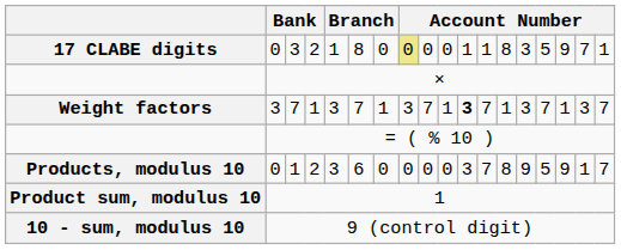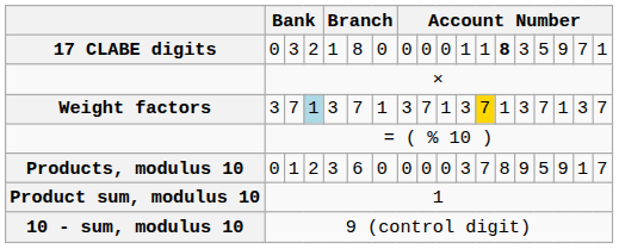17 CLABE digits | column 8: khaki background -> no background
17 CLABE digits | column 13: normal -> bold
Weight factors | column 4: no background -> lightblue background
Weight factors | column 11: bold -> normal
Weight factors | column 12: no background -> gold background
